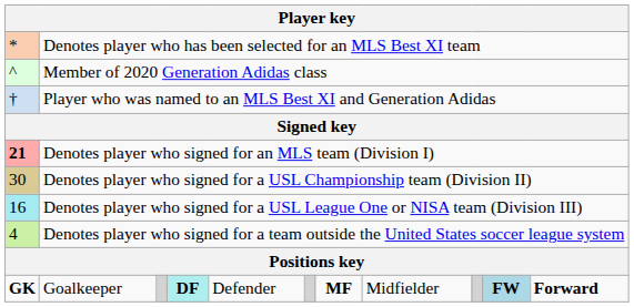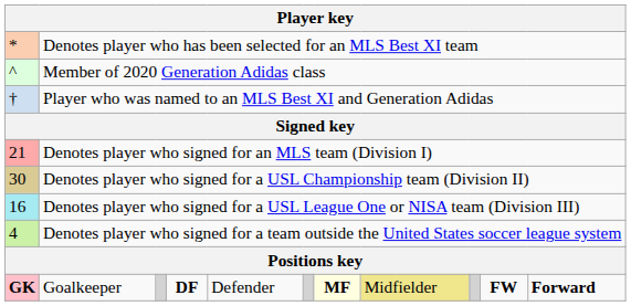Denotes player who signed for an MLS team (Division I) | column 1: bold -> normal
Goalkeeper | column 1: no background -> pink background
Goalkeeper | column 4: paleturquoise background -> no background
Goalkeeper | column 7: no background -> lightyellow background
Goalkeeper | column 8: no background -> khaki background
Goalkeeper | column 10: lightblue background -> no background
